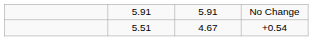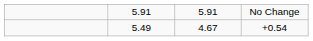row 2 | column 2: 5.51 -> 5.49
